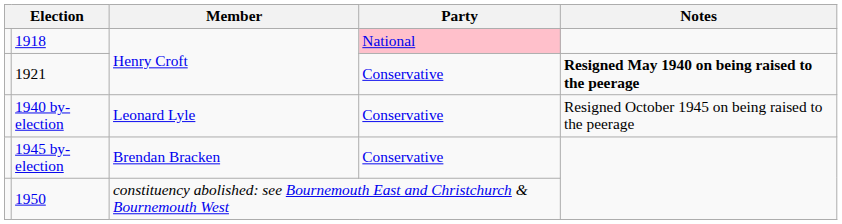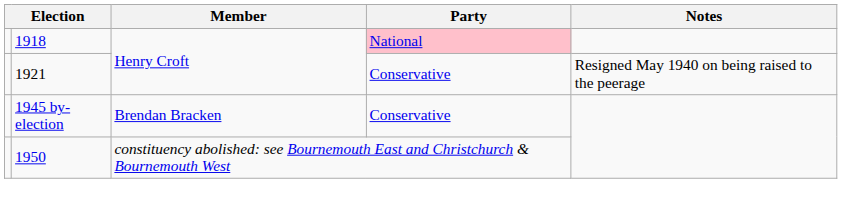1921 | Notes: bold -> normal
- row: 1940 by-election | Leonard Lyle | Conservative | Resigned October 1945 on being raised to the peerage
